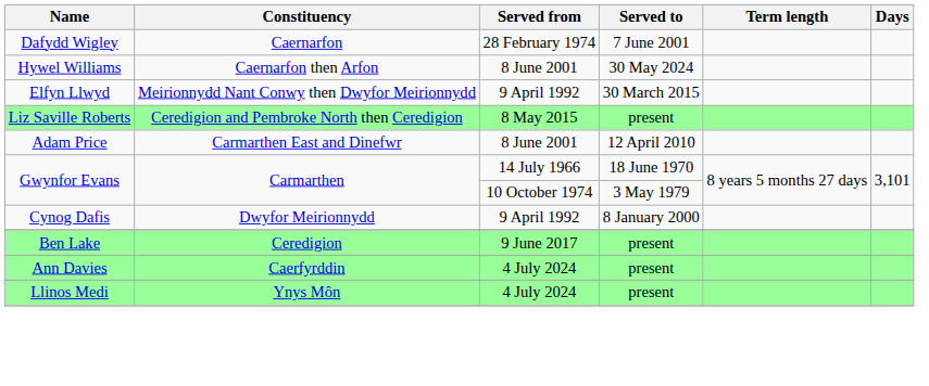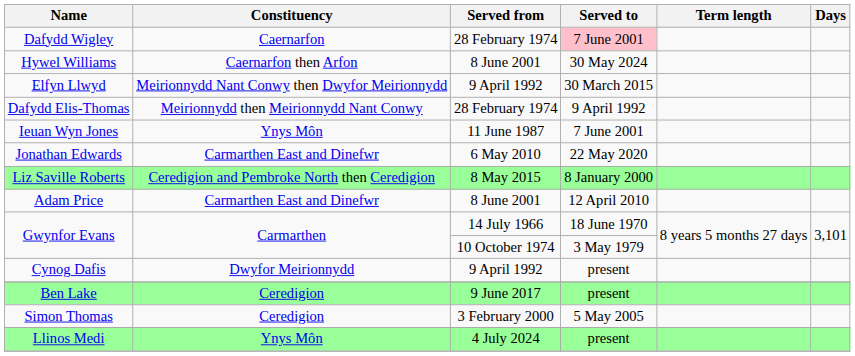Dafydd Wigley | Served to: no background -> pink background
+ row: Dafydd Elis-Thomas | Meirionnydd then Meirionnydd Nant Conwy | 28 February 1974 | 9 April 1992
+ row: Ieuan Wyn Jones | Ynys Môn | 11 June 1987 | 7 June 2001
+ row: Jonathan Edwards | Carmarthen East and Dinefwr | 6 May 2010 | 22 May 2020
Liz Saville Roberts | Served to: present -> 8 January 2000
Cynog Dafis | Served to: 8 January 2000 -> present
+ row: Simon Thomas | Ceredigion | 3 February 2000 | 5 May 2005
- row: Ann Davies | Caerfyrddin | 4 July 2024 | present
